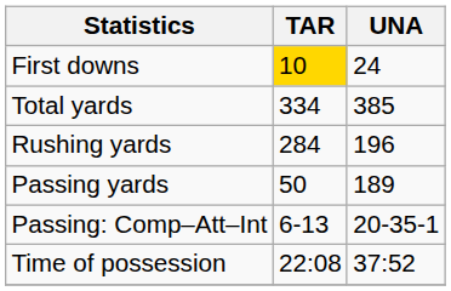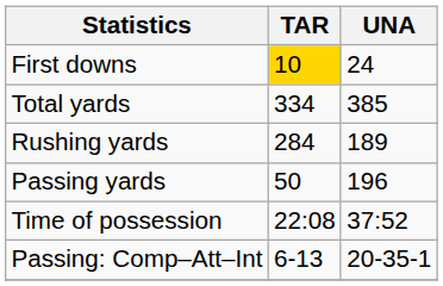Rushing yards | UNA: 196 -> 189
Passing yards | UNA: 189 -> 196
rows swapped: Passing: Comp–Att–Int <-> Time of possession
